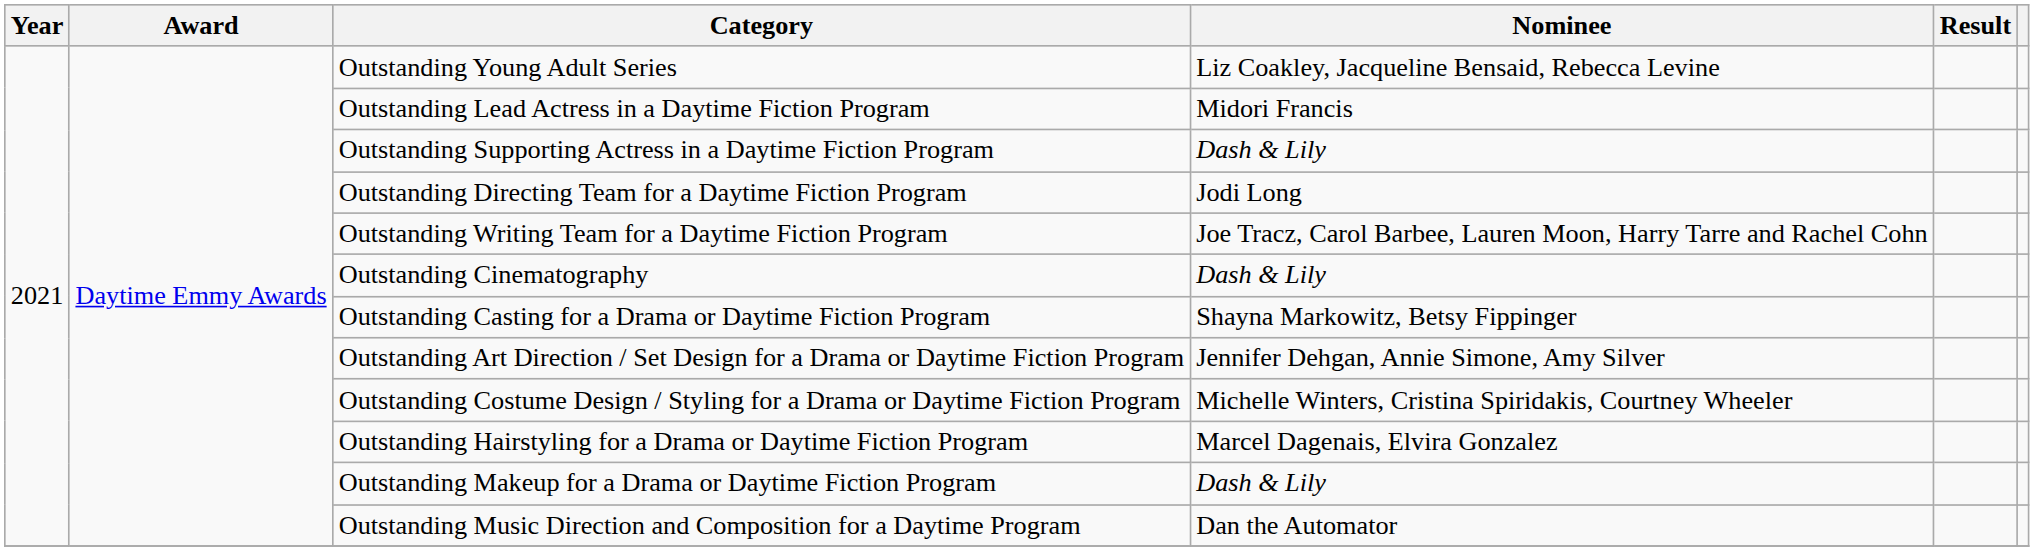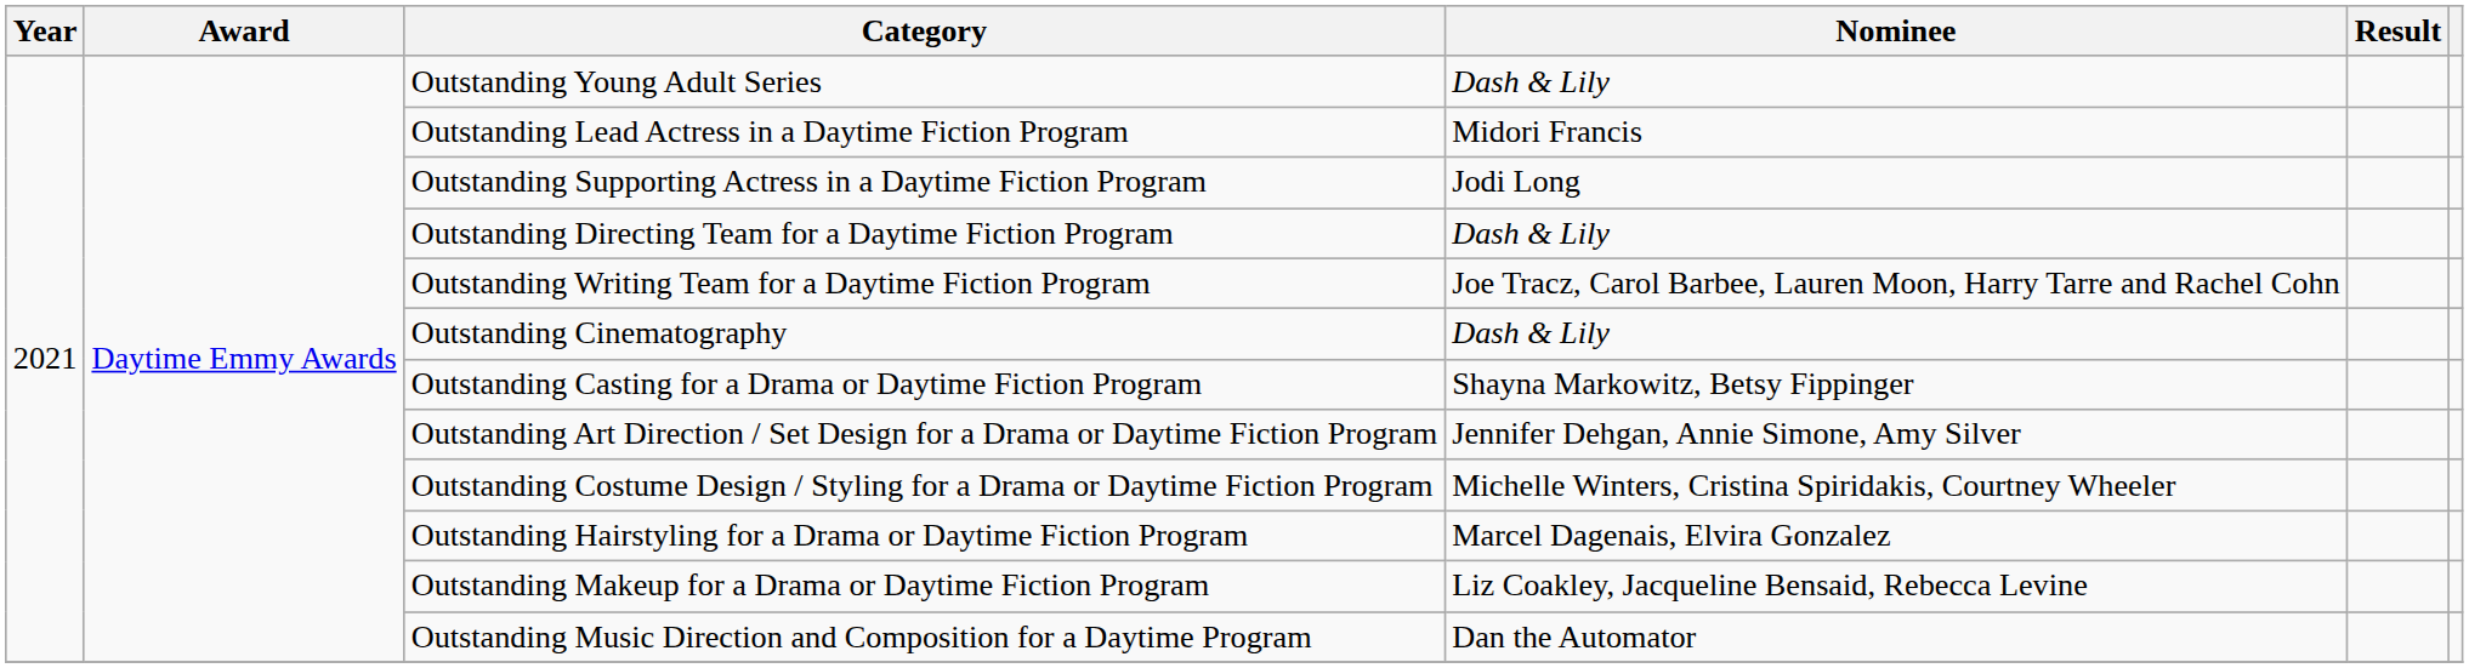Outstanding Young Adult Series | Nominee: Liz Coakley, Jacqueline Bensaid, Rebecca Levine -> Dash & Lily
Outstanding Supporting Actress in a Daytime Fiction Program | Nominee: Dash & Lily -> Jodi Long
Outstanding Directing Team for a Daytime Fiction Program | Nominee: Jodi Long -> Dash & Lily
Outstanding Makeup for a Drama or Daytime Fiction Program | Nominee: Dash & Lily -> Liz Coakley, Jacqueline Bensaid, Rebecca Levine
